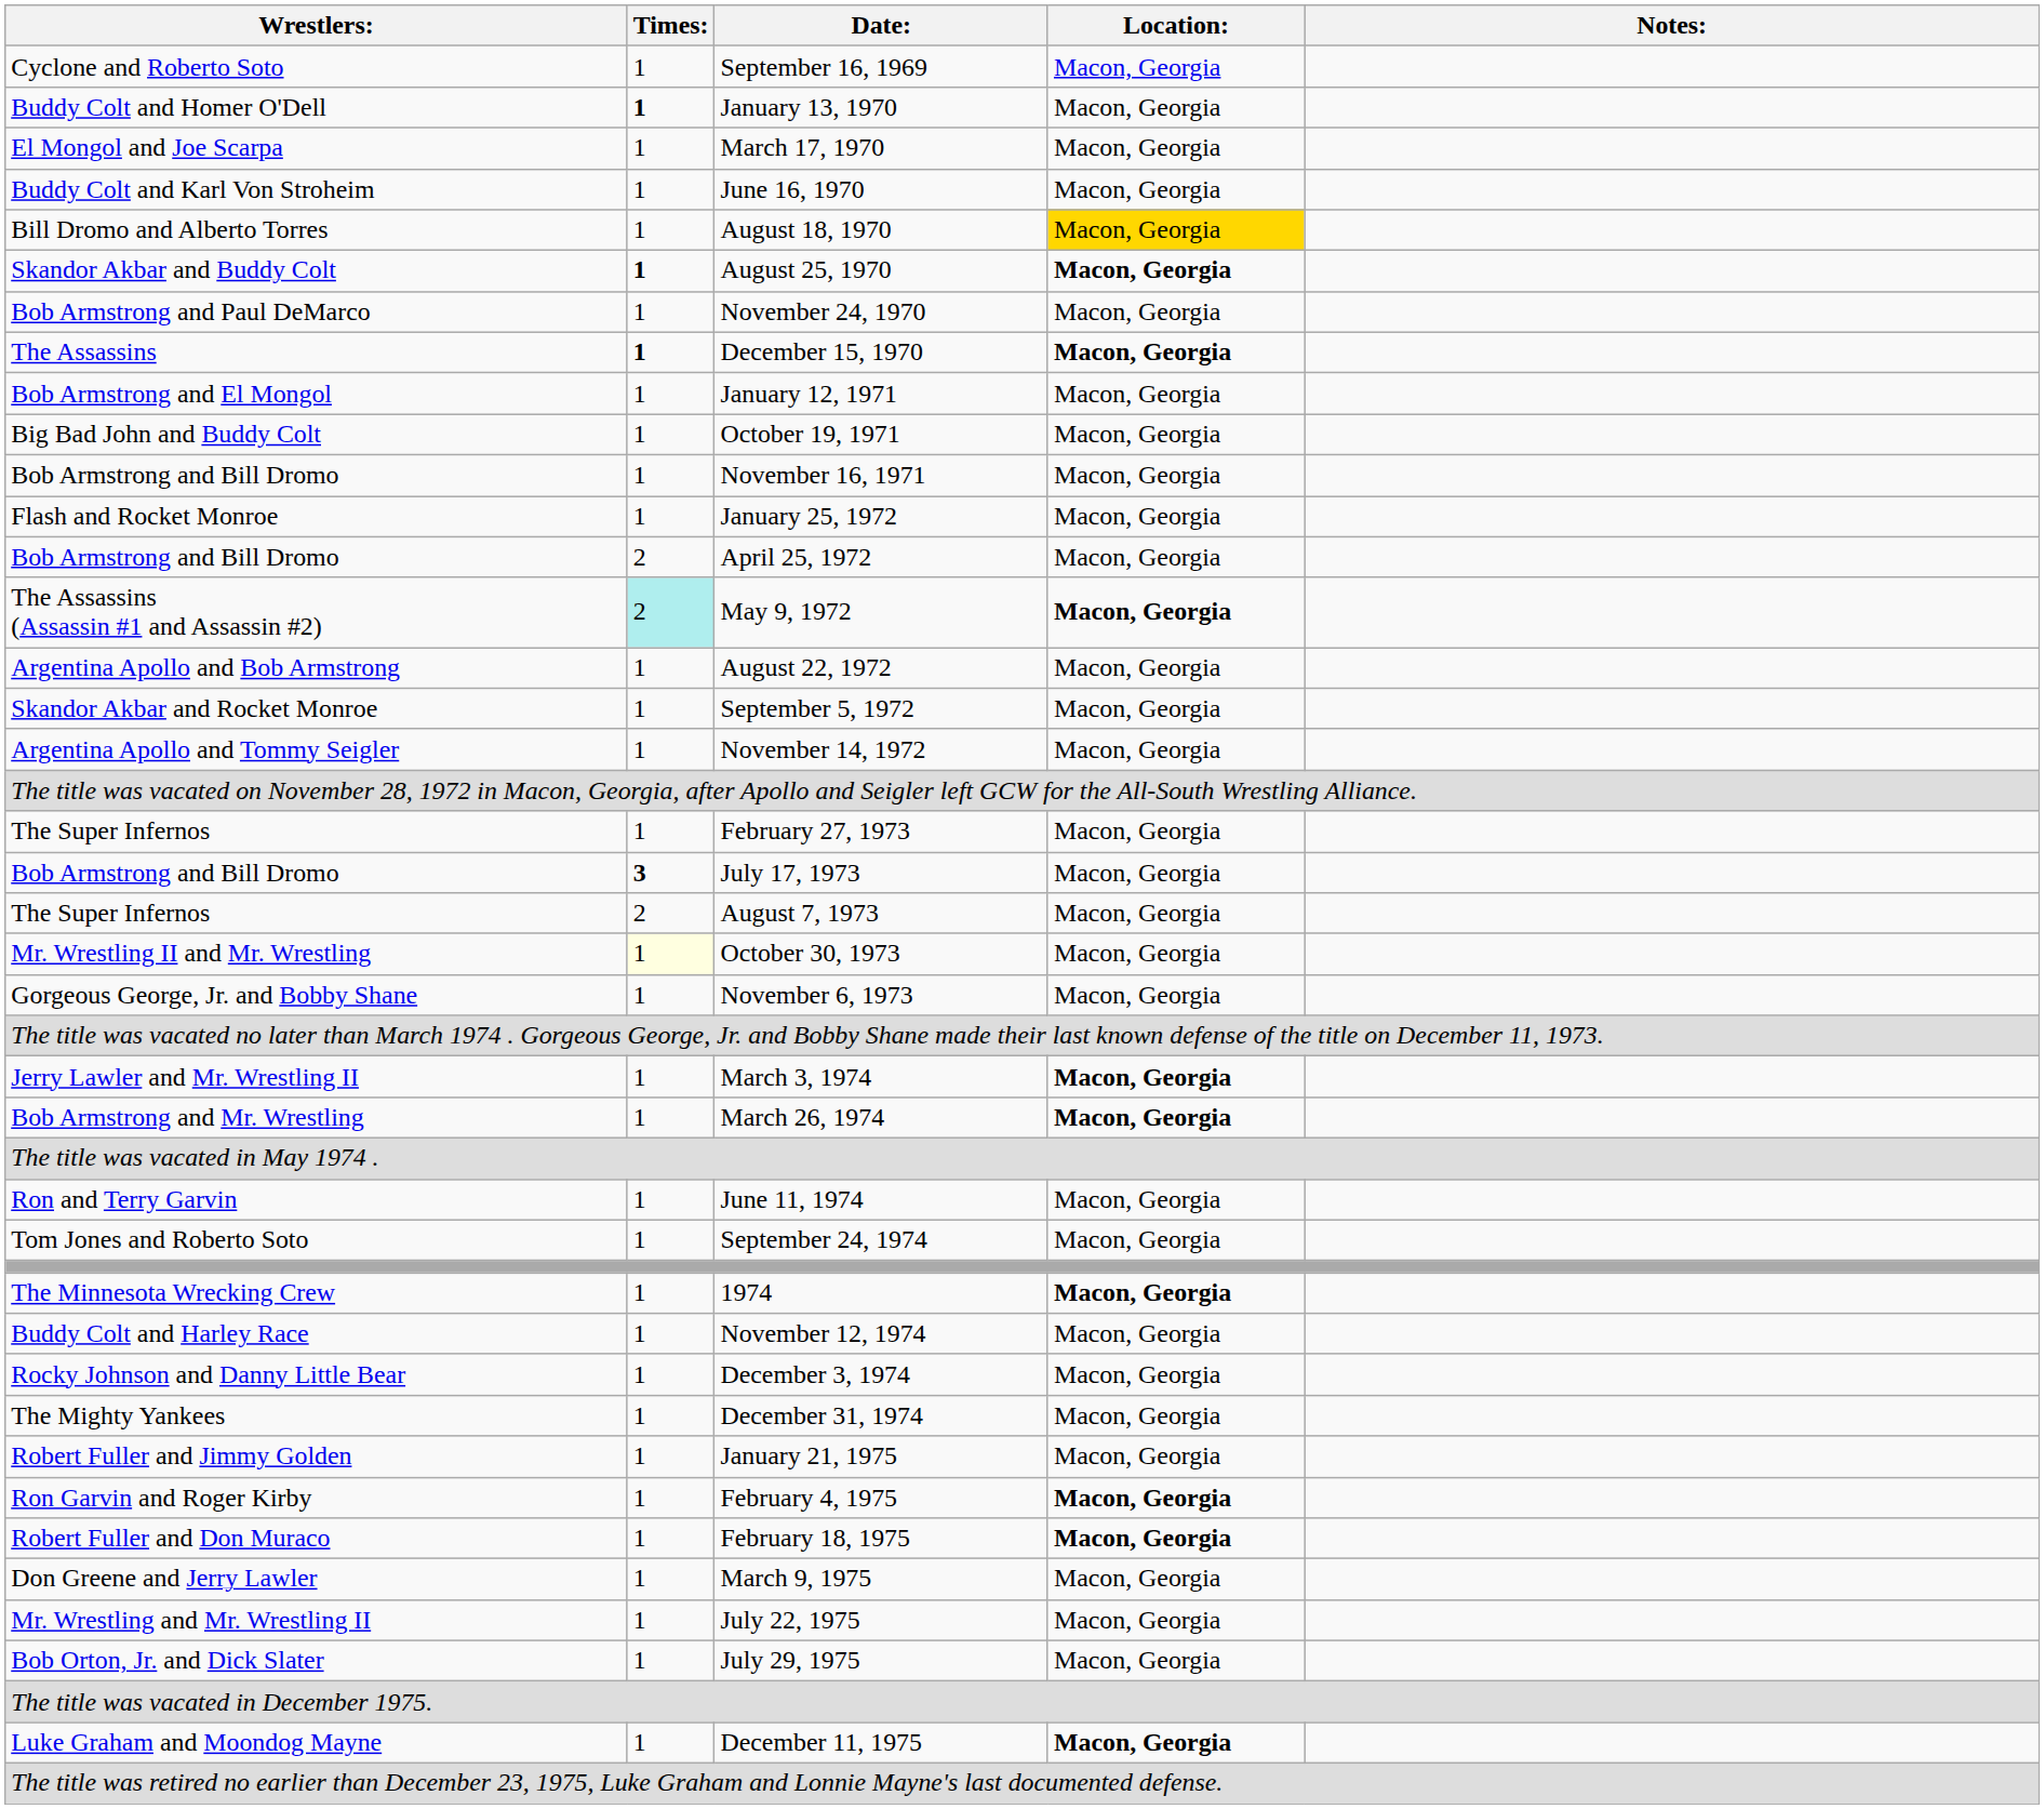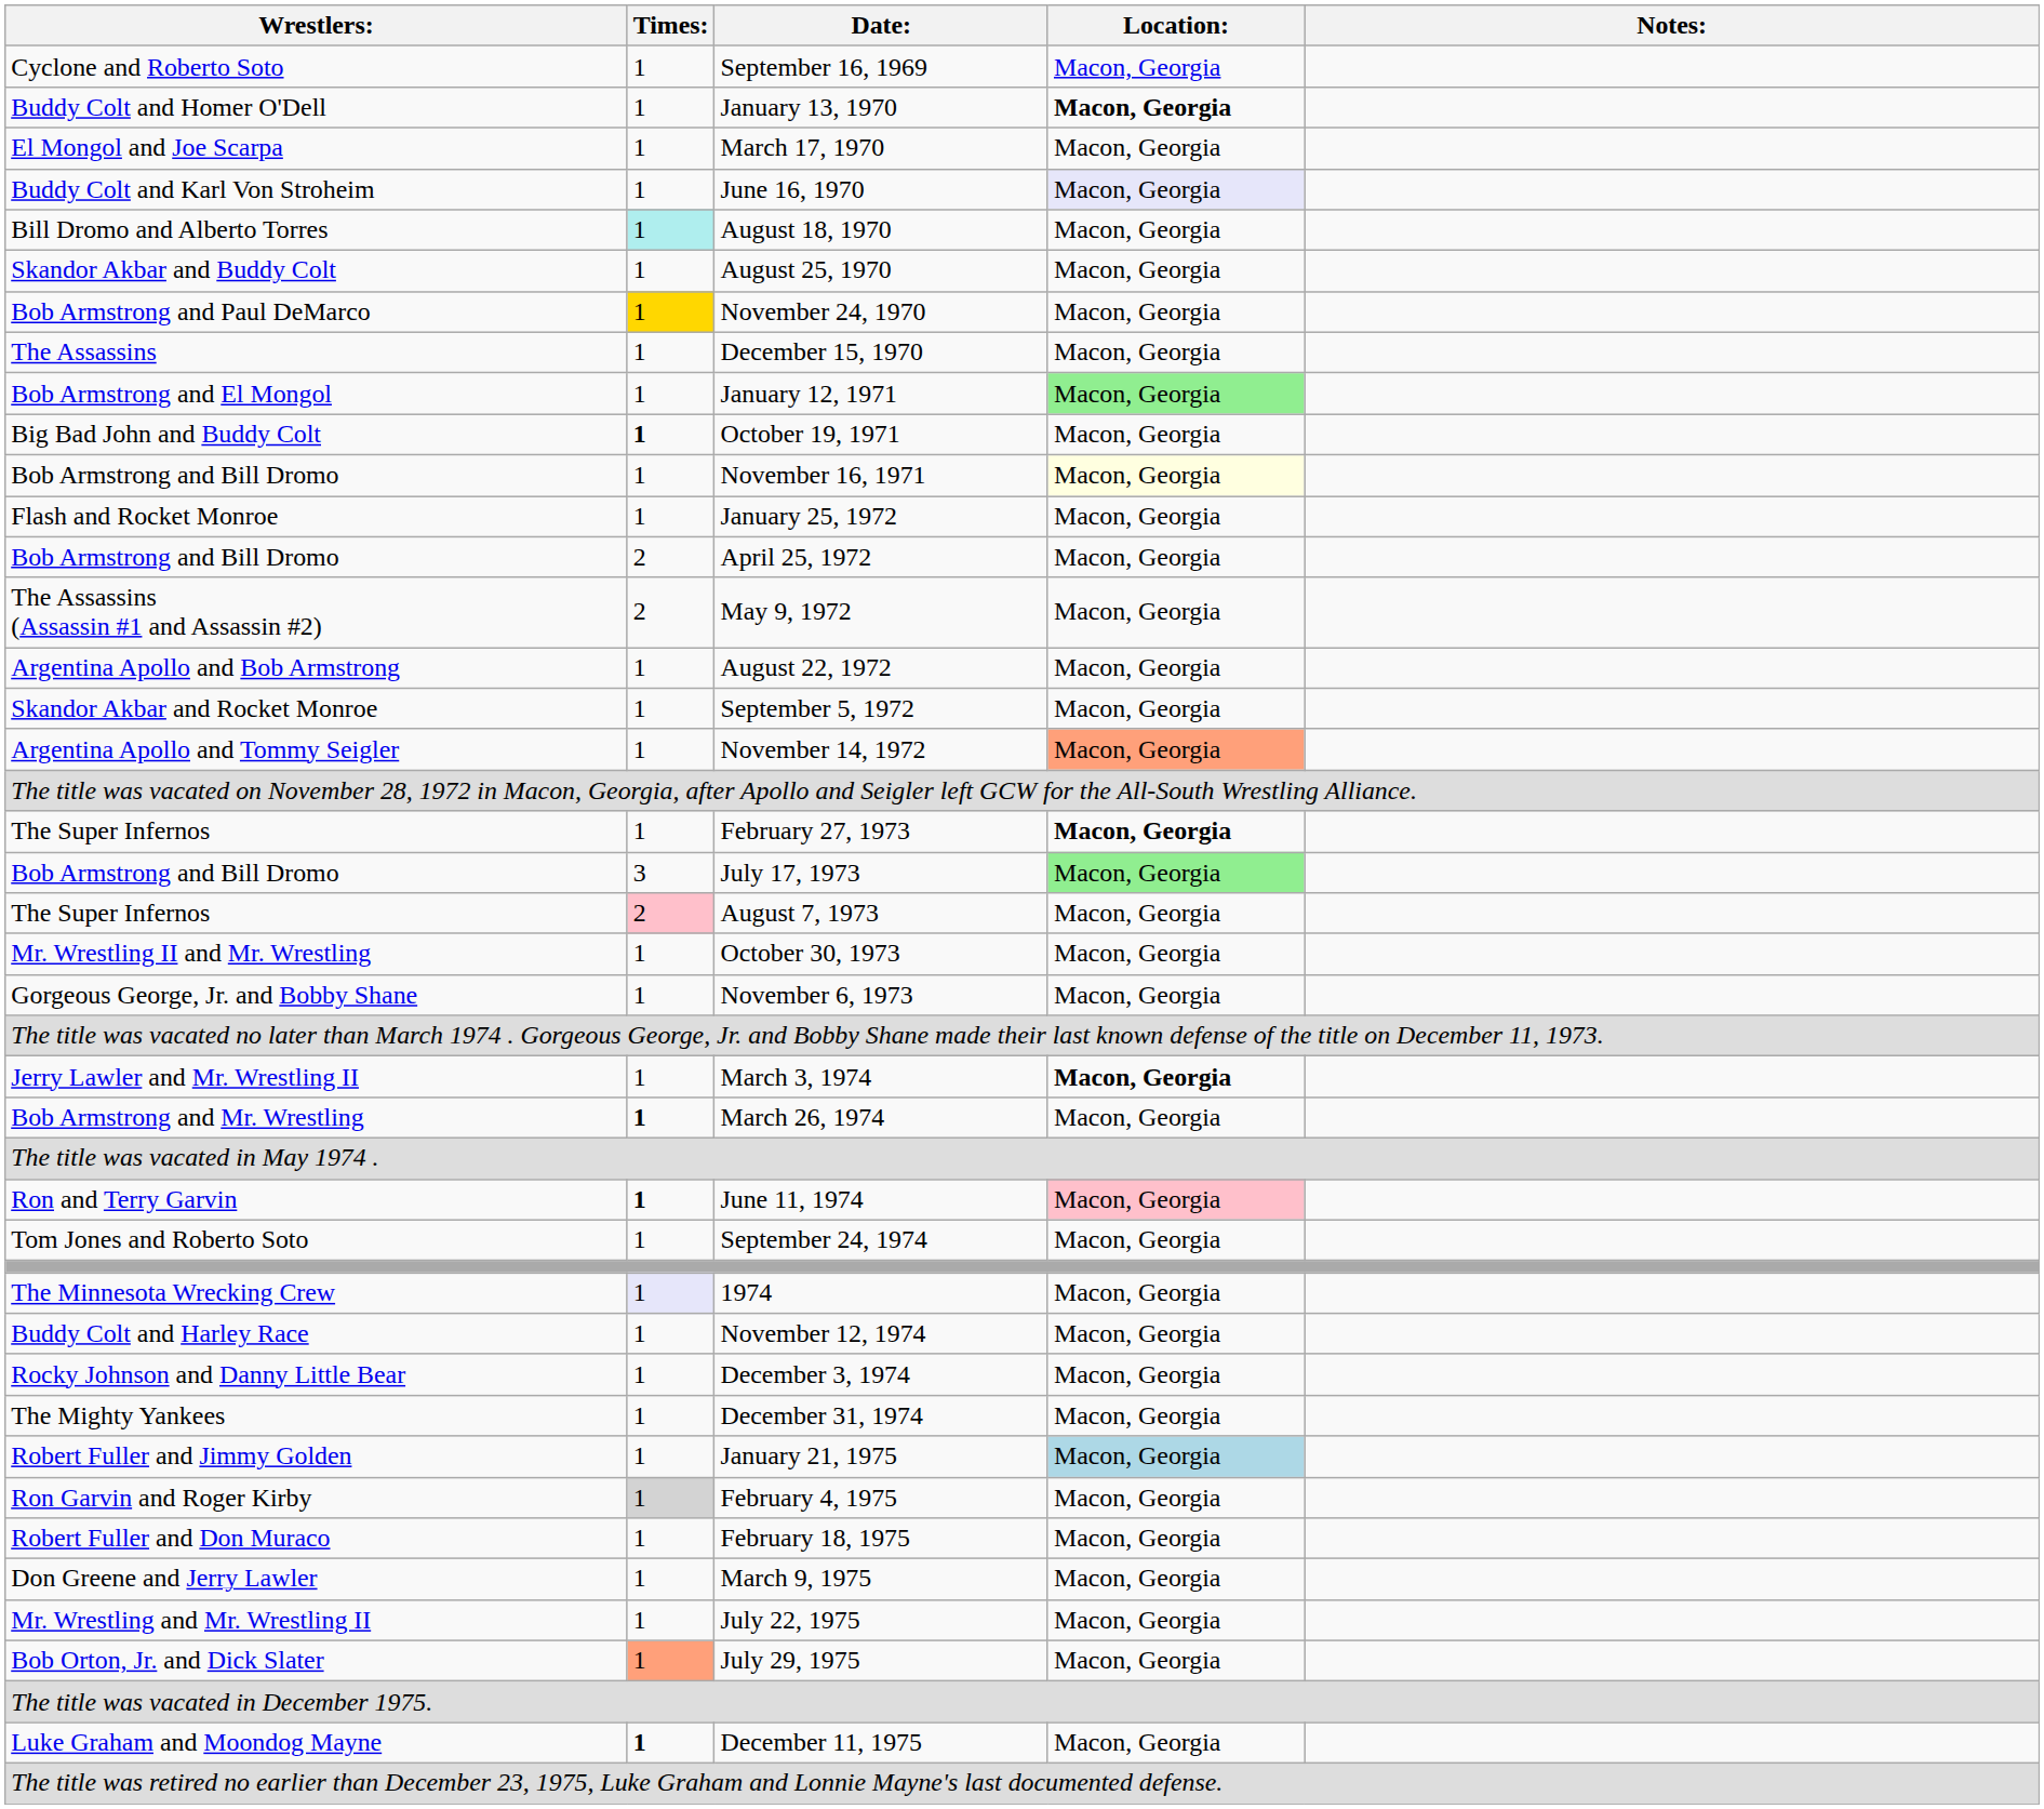January 13, 1970 | Times:: bold -> normal
January 13, 1970 | Location:: normal -> bold
June 16, 1970 | Location:: no background -> lavender background
August 18, 1970 | Times:: no background -> paleturquoise background
August 18, 1970 | Location:: gold background -> no background
August 25, 1970 | Times:: bold -> normal
August 25, 1970 | Location:: bold -> normal
November 24, 1970 | Times:: no background -> gold background
December 15, 1970 | Times:: bold -> normal
December 15, 1970 | Location:: bold -> normal
January 12, 1971 | Location:: no background -> lightgreen background
October 19, 1971 | Times:: normal -> bold
November 16, 1971 | Location:: no background -> lightyellow background
May 9, 1972 | Times:: paleturquoise background -> no background
May 9, 1972 | Location:: bold -> normal
November 14, 1972 | Location:: no background -> lightsalmon background
February 27, 1973 | Location:: normal -> bold
July 17, 1973 | Times:: bold -> normal
July 17, 1973 | Location:: no background -> lightgreen background
August 7, 1973 | Times:: no background -> pink background
October 30, 1973 | Times:: lightyellow background -> no background
March 26, 1974 | Times:: normal -> bold
March 26, 1974 | Location:: bold -> normal
June 11, 1974 | Times:: normal -> bold
June 11, 1974 | Location:: no background -> pink background
1974 | Times:: no background -> lavender background
1974 | Location:: bold -> normal
January 21, 1975 | Location:: no background -> lightblue background
February 4, 1975 | Times:: no background -> lightgrey background
February 4, 1975 | Location:: bold -> normal
February 18, 1975 | Location:: bold -> normal
July 29, 1975 | Times:: no background -> lightsalmon background
December 11, 1975 | Times:: normal -> bold
December 11, 1975 | Location:: bold -> normal
